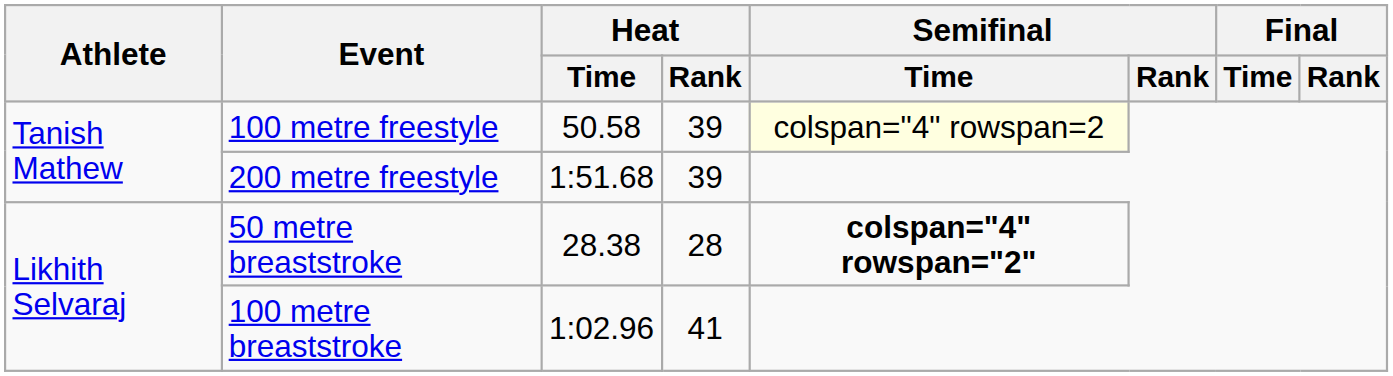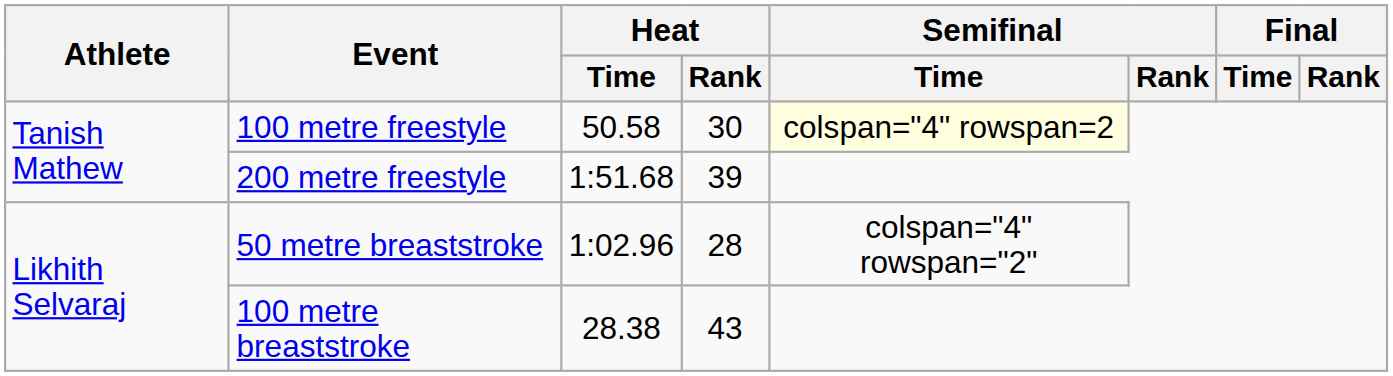100 metre freestyle | Heat / Rank: 39 -> 30
50 metre breaststroke | Heat / Time: 28.38 -> 1:02.96
50 metre breaststroke | Semifinal / Time: bold -> normal
100 metre breaststroke | Heat / Time: 1:02.96 -> 28.38
100 metre breaststroke | Heat / Rank: 41 -> 43
